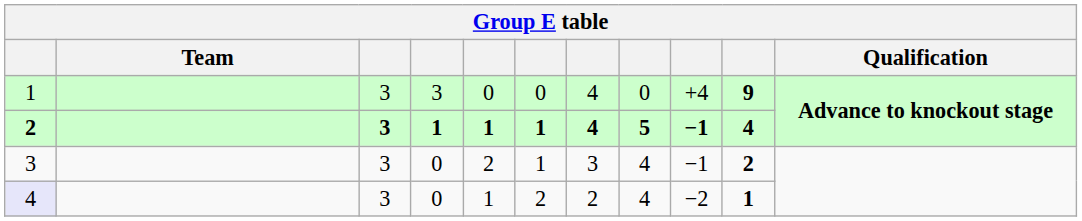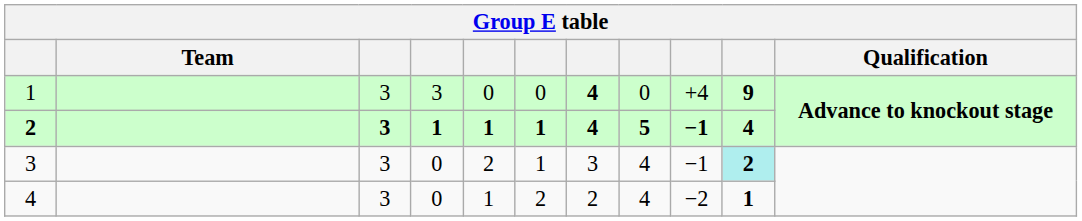row 3 | column 7: normal -> bold
row 5 | column 10: no background -> paleturquoise background
row 6 | column 1: lavender background -> no background
